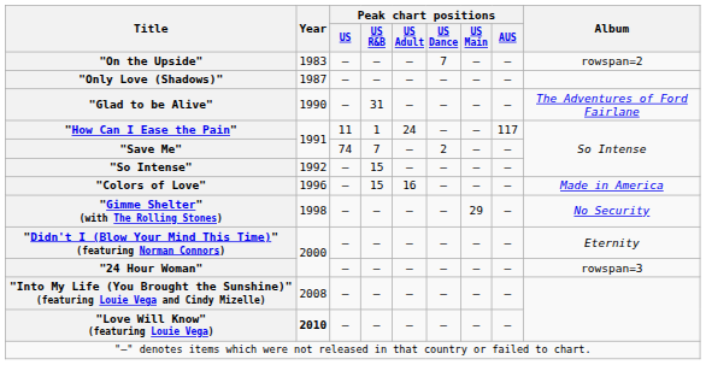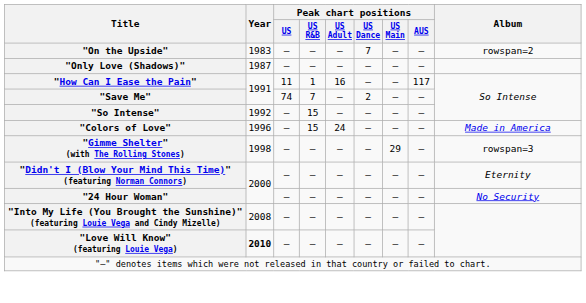- row: "Glad to be Alive" | 1990 | — | 31 | — | — | — | — | The Adventures of Ford Fairlane
"How Can I Ease the Pain" | Peak chart positions / US Adult: 24 -> 16
"Colors of Love" | Peak chart positions / US Adult: 16 -> 24
"Gimme Shelter" (with The Rolling Stones) | Album: No Security -> rowspan=3
"24 Hour Woman" | Album: rowspan=3 -> No Security
